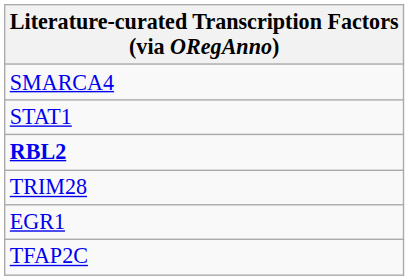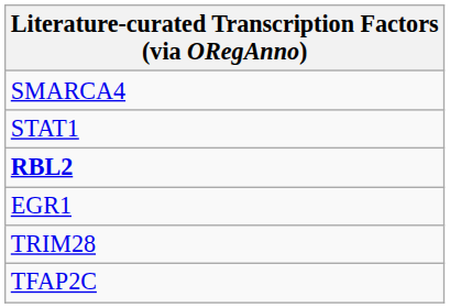row 5 | column 1: TRIM28 -> EGR1
row 6 | column 1: EGR1 -> TRIM28
